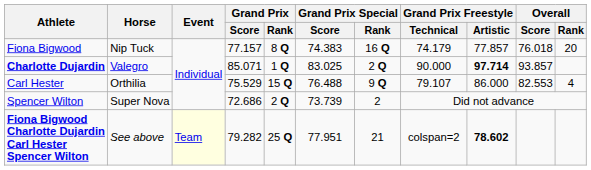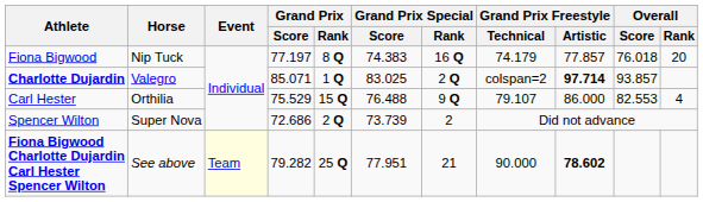Fiona Bigwood | Grand Prix / Score: 77.157 -> 77.197
Charlotte Dujardin | Grand Prix Freestyle / Technical: 90.000 -> colspan=2
Fiona Bigwood Charlotte Dujardin Carl Hester Spencer Wilton | Grand Prix Freestyle / Technical: colspan=2 -> 90.000
